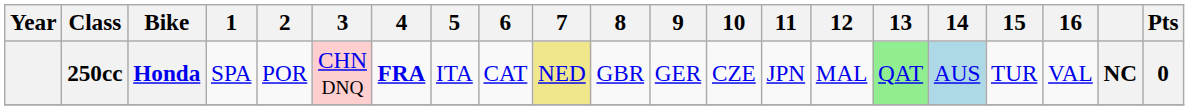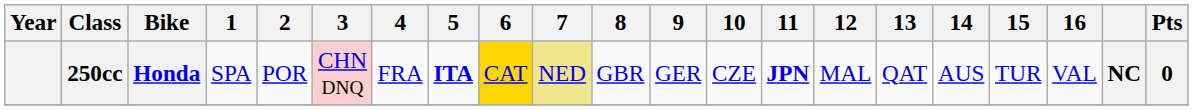250cc | 4: bold -> normal
250cc | 5: normal -> bold
250cc | 6: no background -> gold background
250cc | 11: normal -> bold
250cc | 13: lightgreen background -> no background
250cc | 14: lightblue background -> no background
